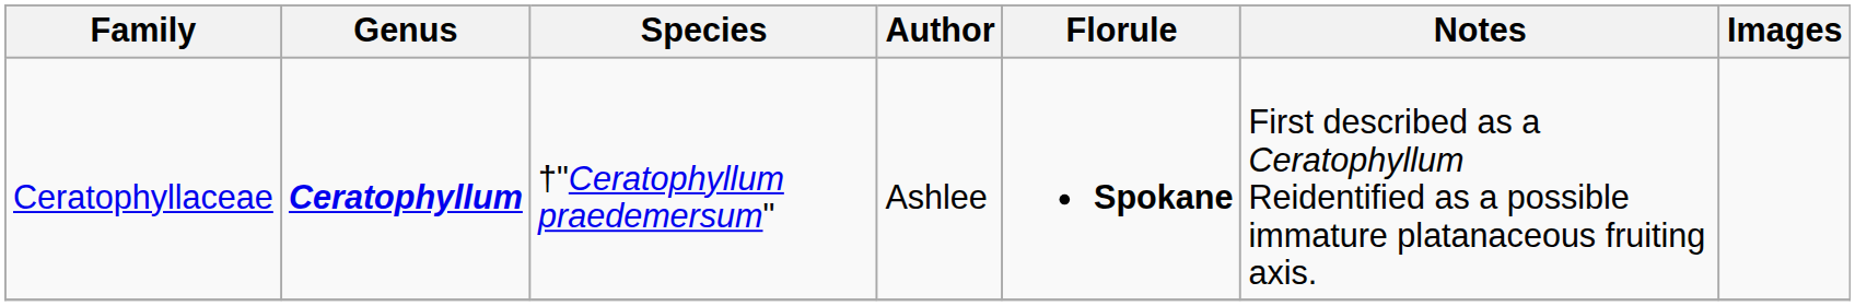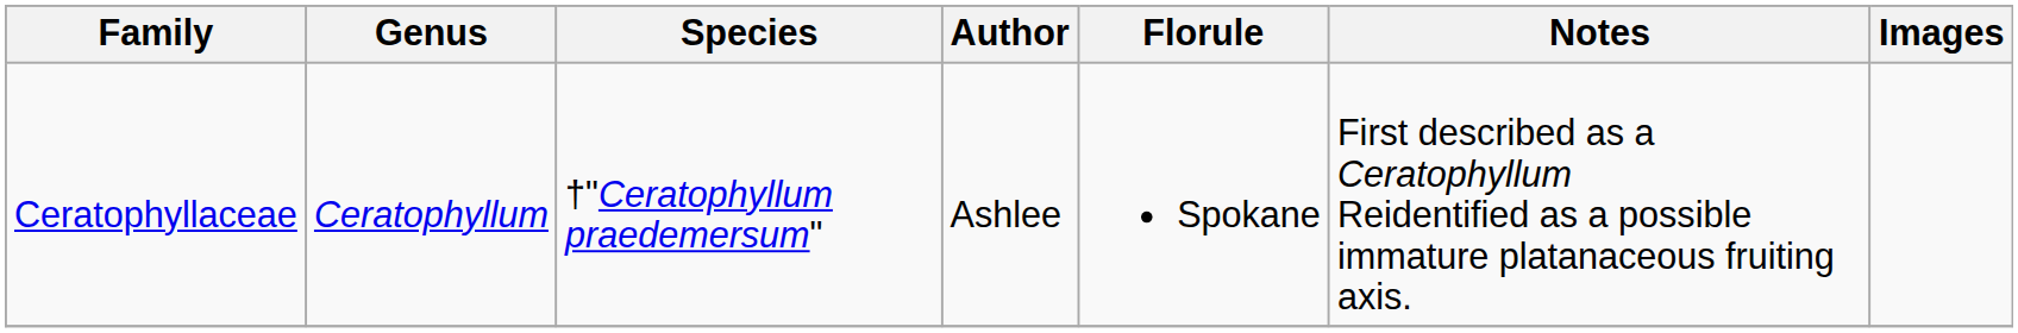Ceratophyllaceae | Genus: bold -> normal
Ceratophyllaceae | Florule: bold -> normal
